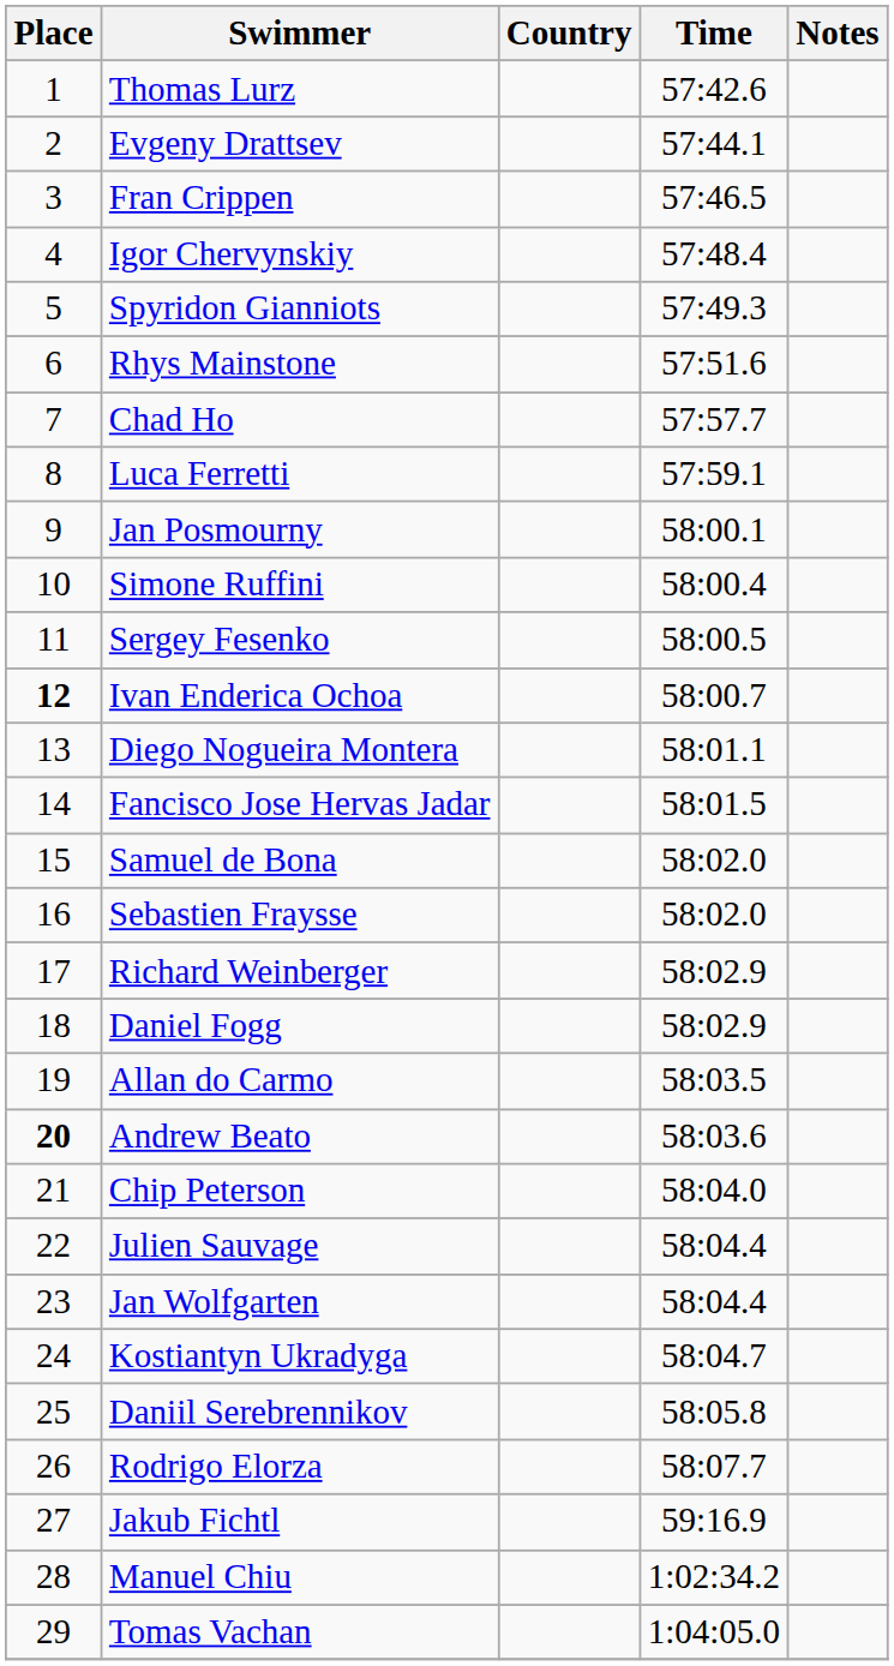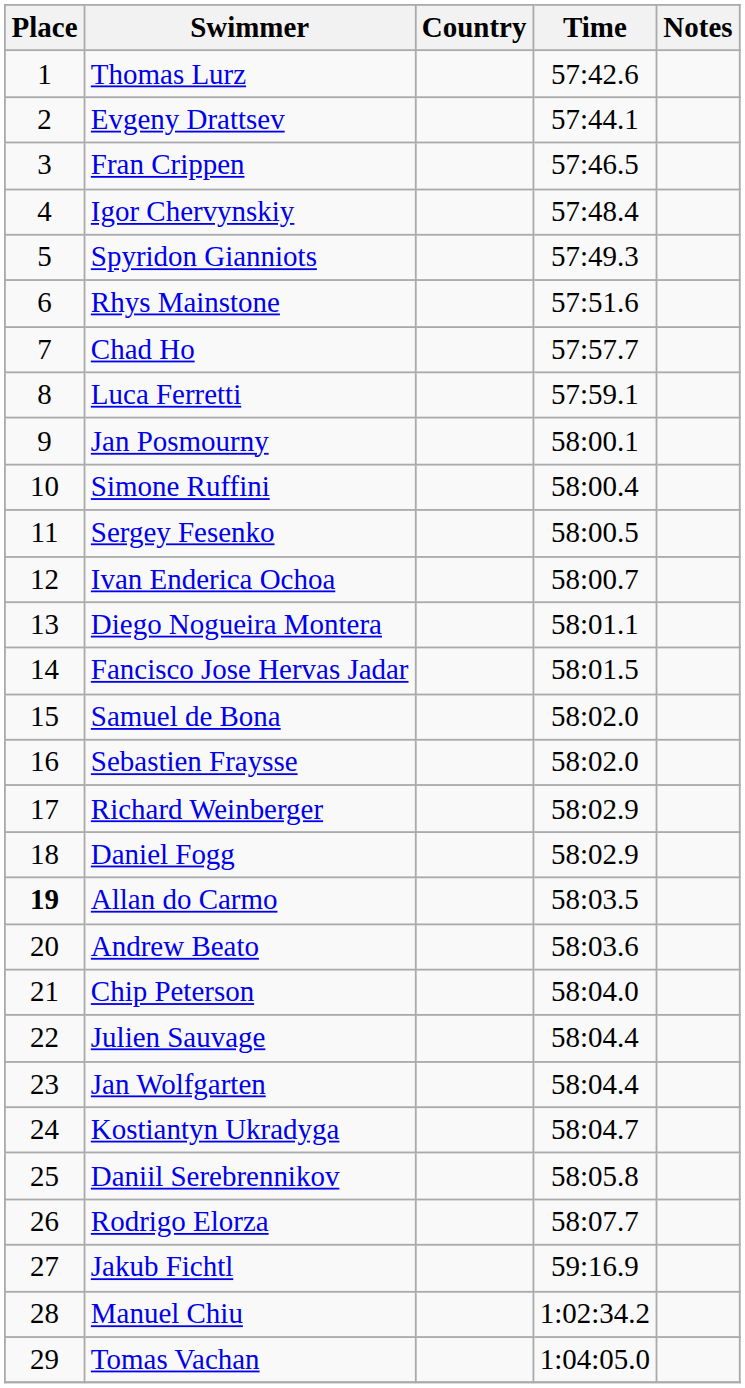Ivan Enderica Ochoa | Place: bold -> normal
Allan do Carmo | Place: normal -> bold
Andrew Beato | Place: bold -> normal
